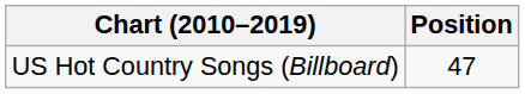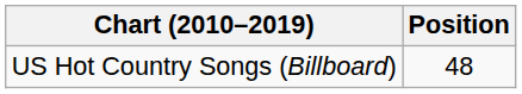US Hot Country Songs (Billboard) | Position: 47 -> 48
